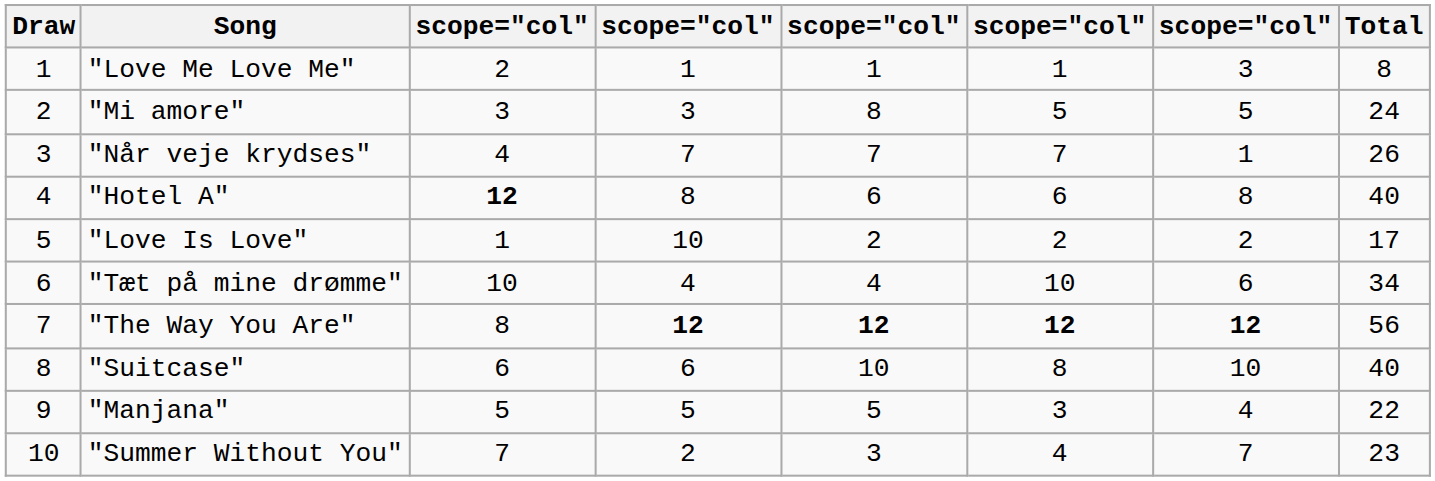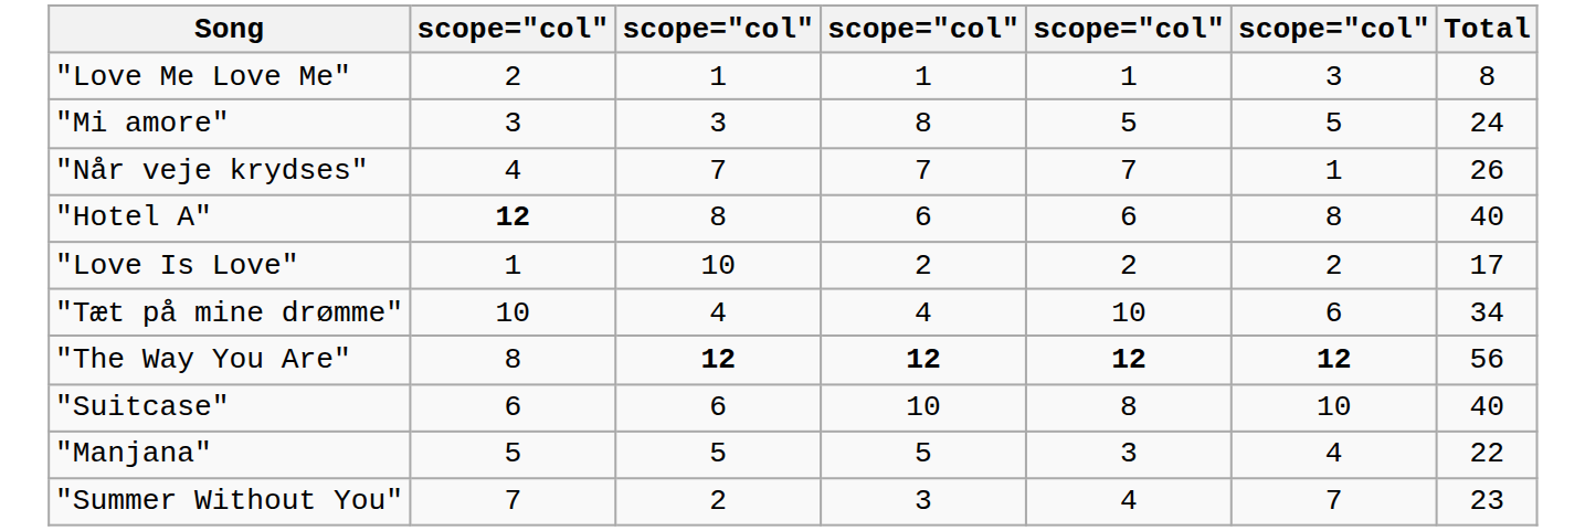- column: Draw | 1 | 2 | 3 | 4 | 5 | 6 | 7 | 8 | 9 | 10
